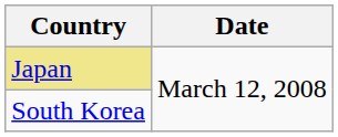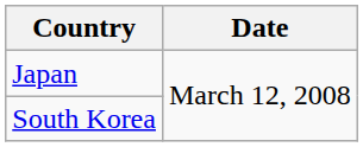Japan | Country: khaki background -> no background
